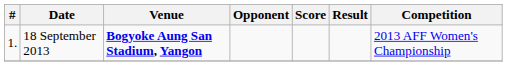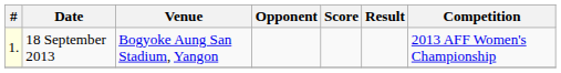18 September 2013 | #: no background -> lightyellow background
18 September 2013 | Venue: bold -> normal
